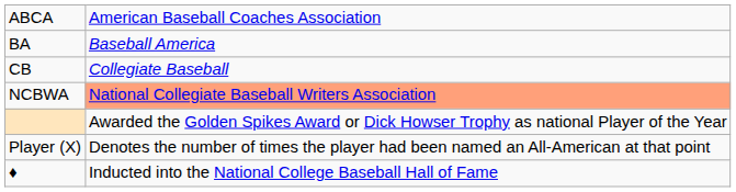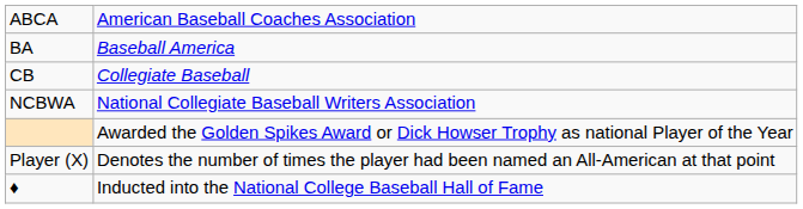NCBWA | column 2: lightsalmon background -> no background
